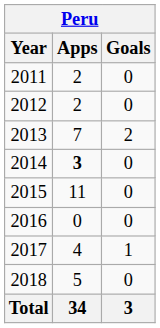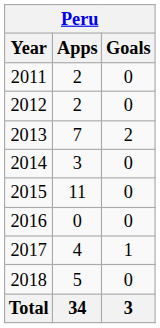2014 | Apps: bold -> normal
